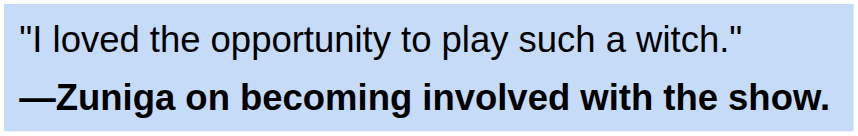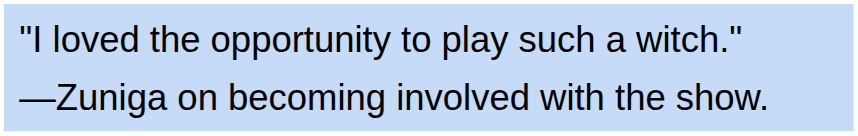row 2 | column 1: bold -> normal
